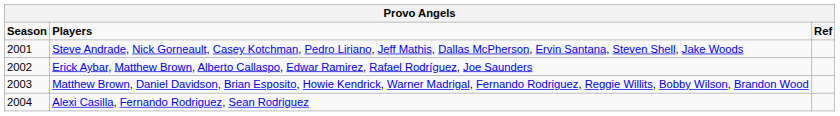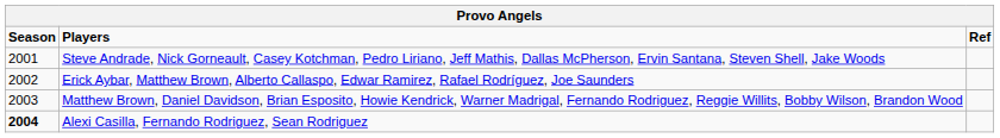Alexi Casilla, Fernando Rodriguez, Sean Rodriguez | Season: normal -> bold
